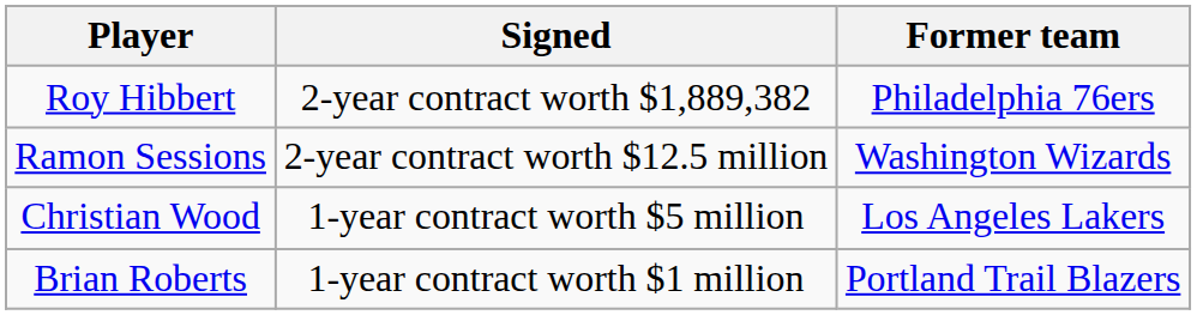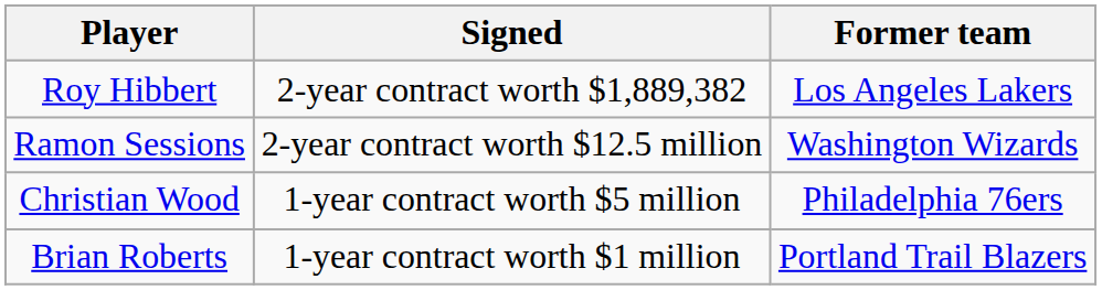Roy Hibbert | Former team: Philadelphia 76ers -> Los Angeles Lakers
Christian Wood | Former team: Los Angeles Lakers -> Philadelphia 76ers
